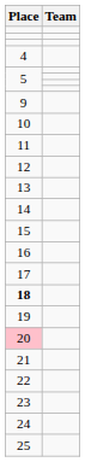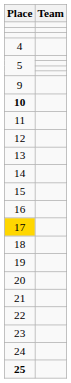row 11 | Place: normal -> bold
row 18 | Place: no background -> gold background
row 19 | Place: bold -> normal
row 21 | Place: pink background -> no background
row 26 | Place: normal -> bold
